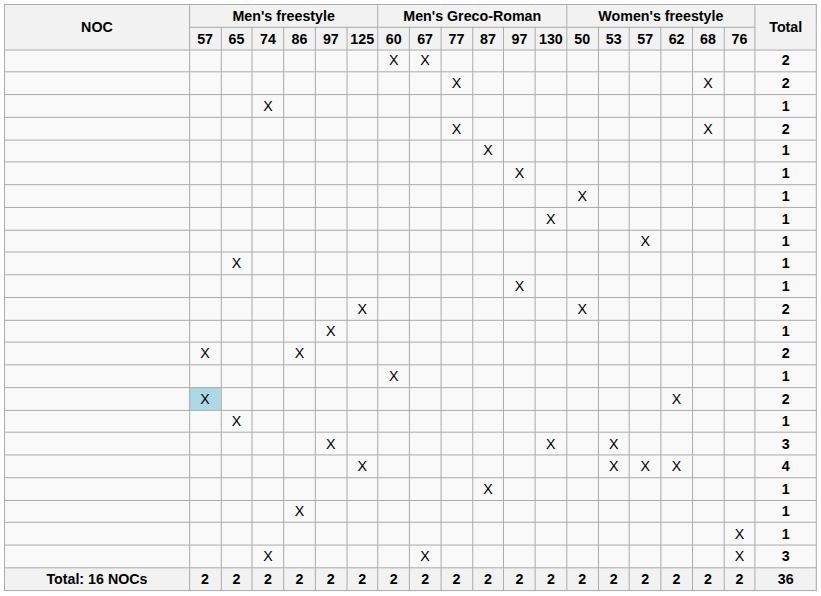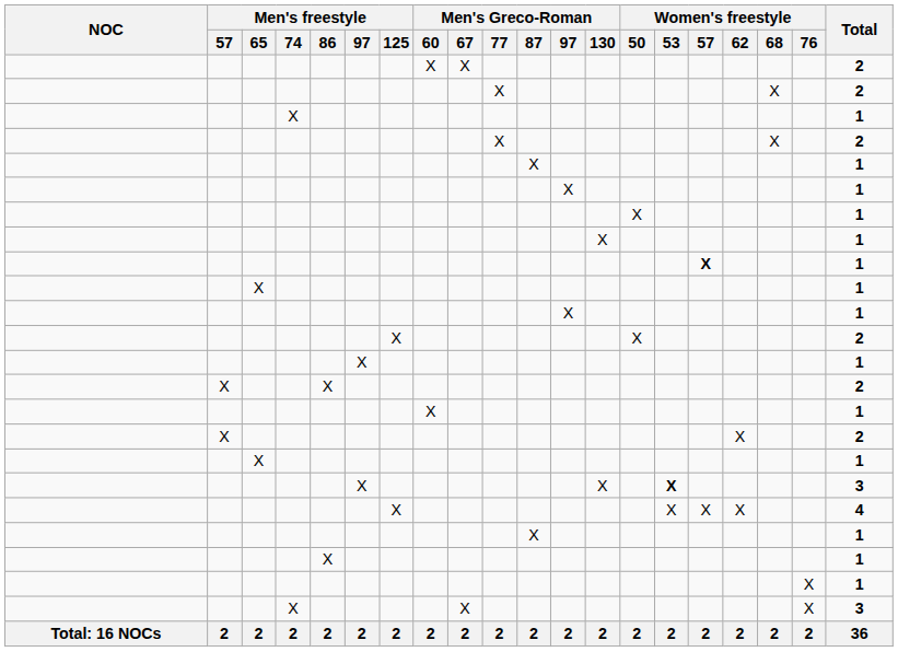row 11 | Women's freestyle / 57: normal -> bold
row 18 | Men's freestyle / 57: lightblue background -> no background
row 20 | Women's freestyle / 53: normal -> bold
